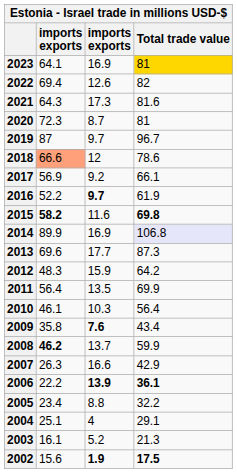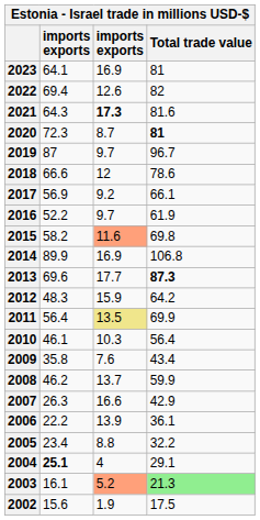2023 | Total trade value: gold background -> no background
2021 | column 3: normal -> bold
2020 | Total trade value: normal -> bold
2018 | column 2: lightsalmon background -> no background
2016 | column 3: bold -> normal
2015 | column 2: bold -> normal
2015 | column 3: no background -> lightsalmon background
2015 | Total trade value: bold -> normal
2014 | Total trade value: lavender background -> no background
2013 | Total trade value: normal -> bold
2011 | column 3: no background -> khaki background
2009 | column 3: bold -> normal
2008 | column 2: bold -> normal
2006 | column 3: bold -> normal
2006 | Total trade value: bold -> normal
2004 | column 2: normal -> bold
2003 | column 3: no background -> lightsalmon background
2003 | Total trade value: no background -> lightgreen background
2002 | column 3: bold -> normal
2002 | Total trade value: bold -> normal
